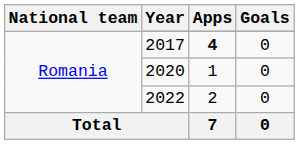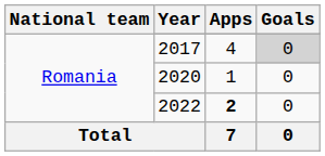2017 | Apps: bold -> normal
2017 | Goals: no background -> lightgrey background
2022 | Apps: normal -> bold
